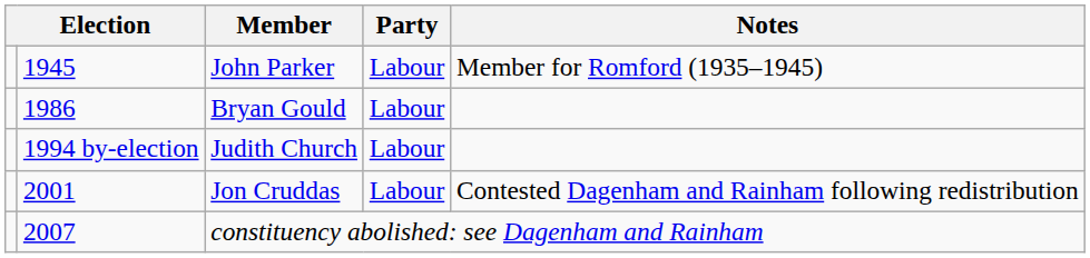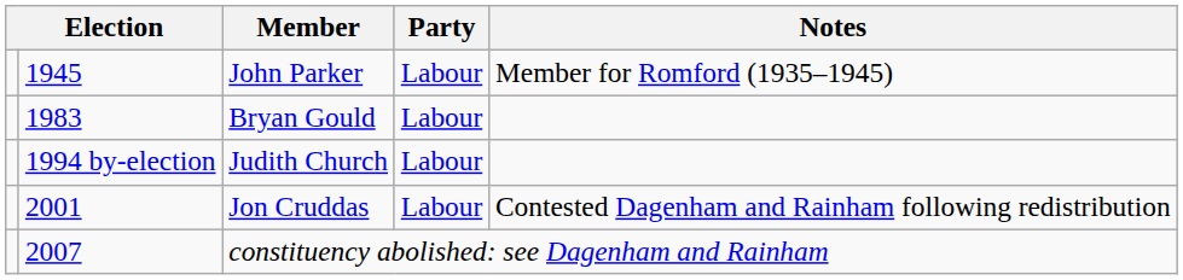Bryan Gould | column 2: 1986 -> 1983
